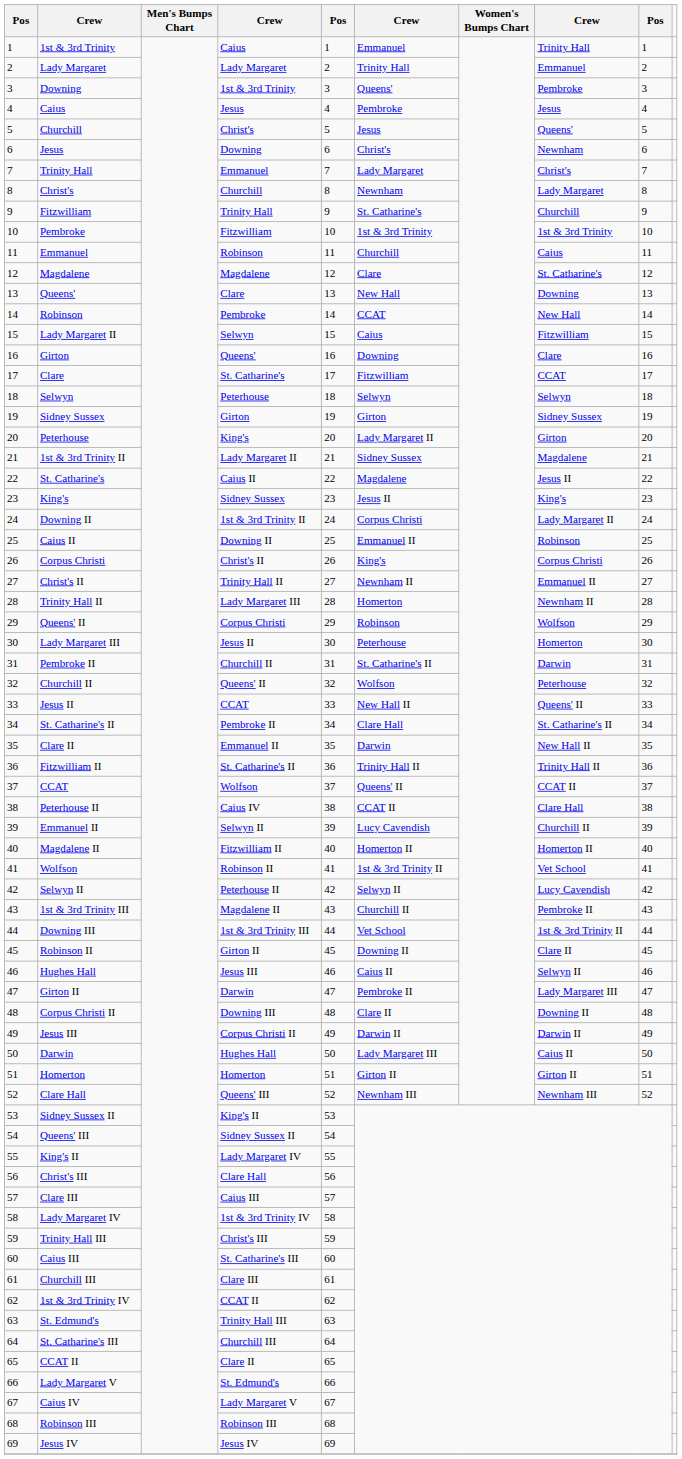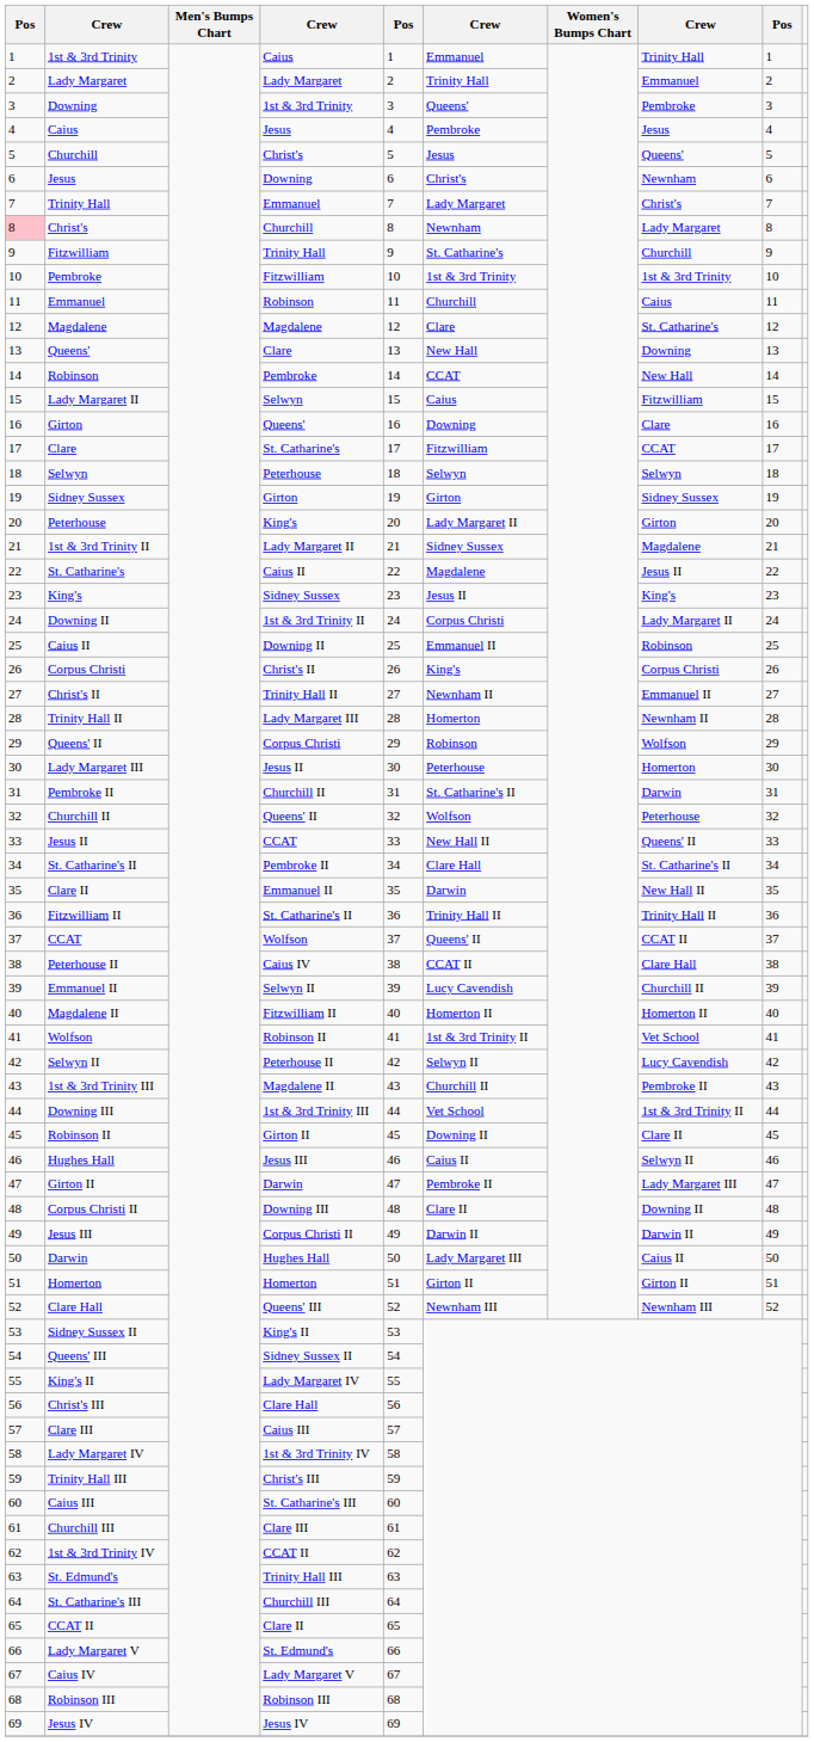row 9 | column 1: no background -> pink background
